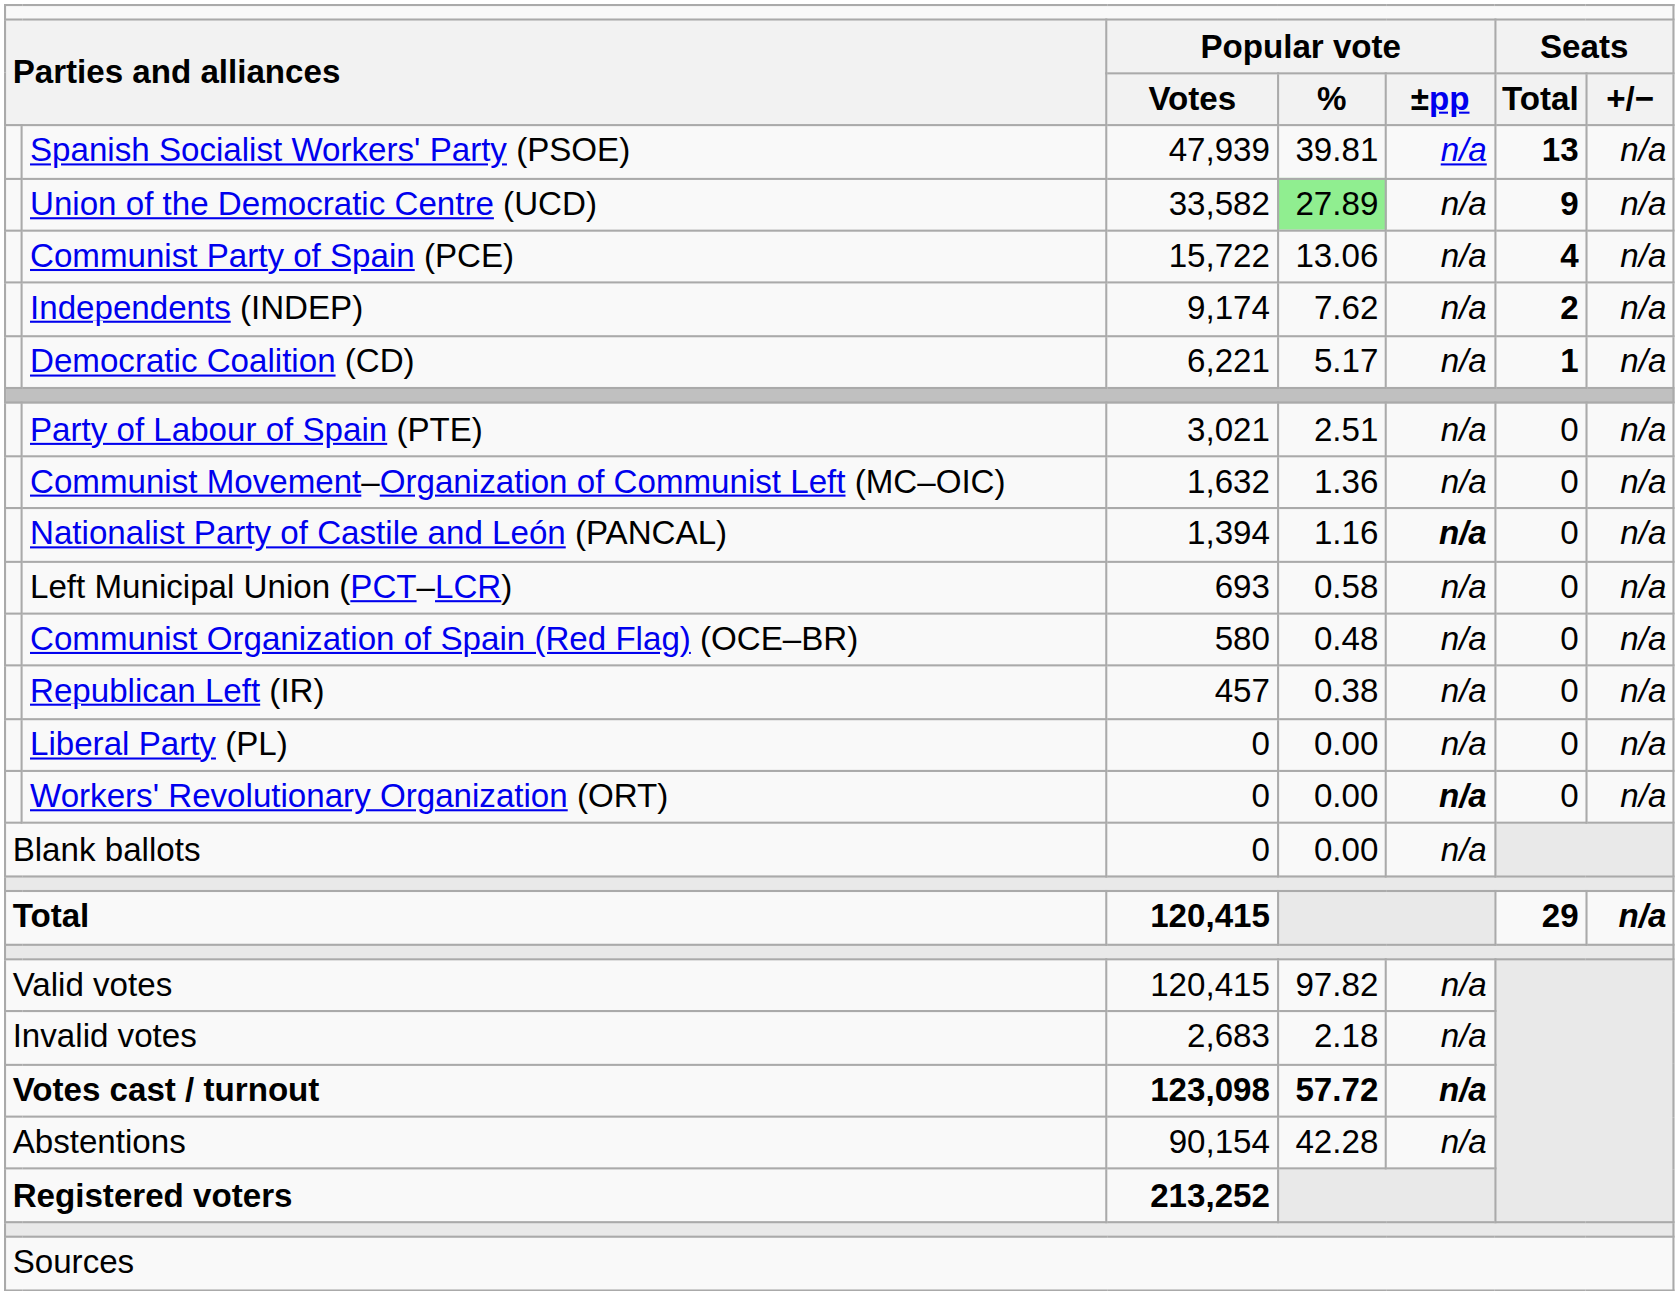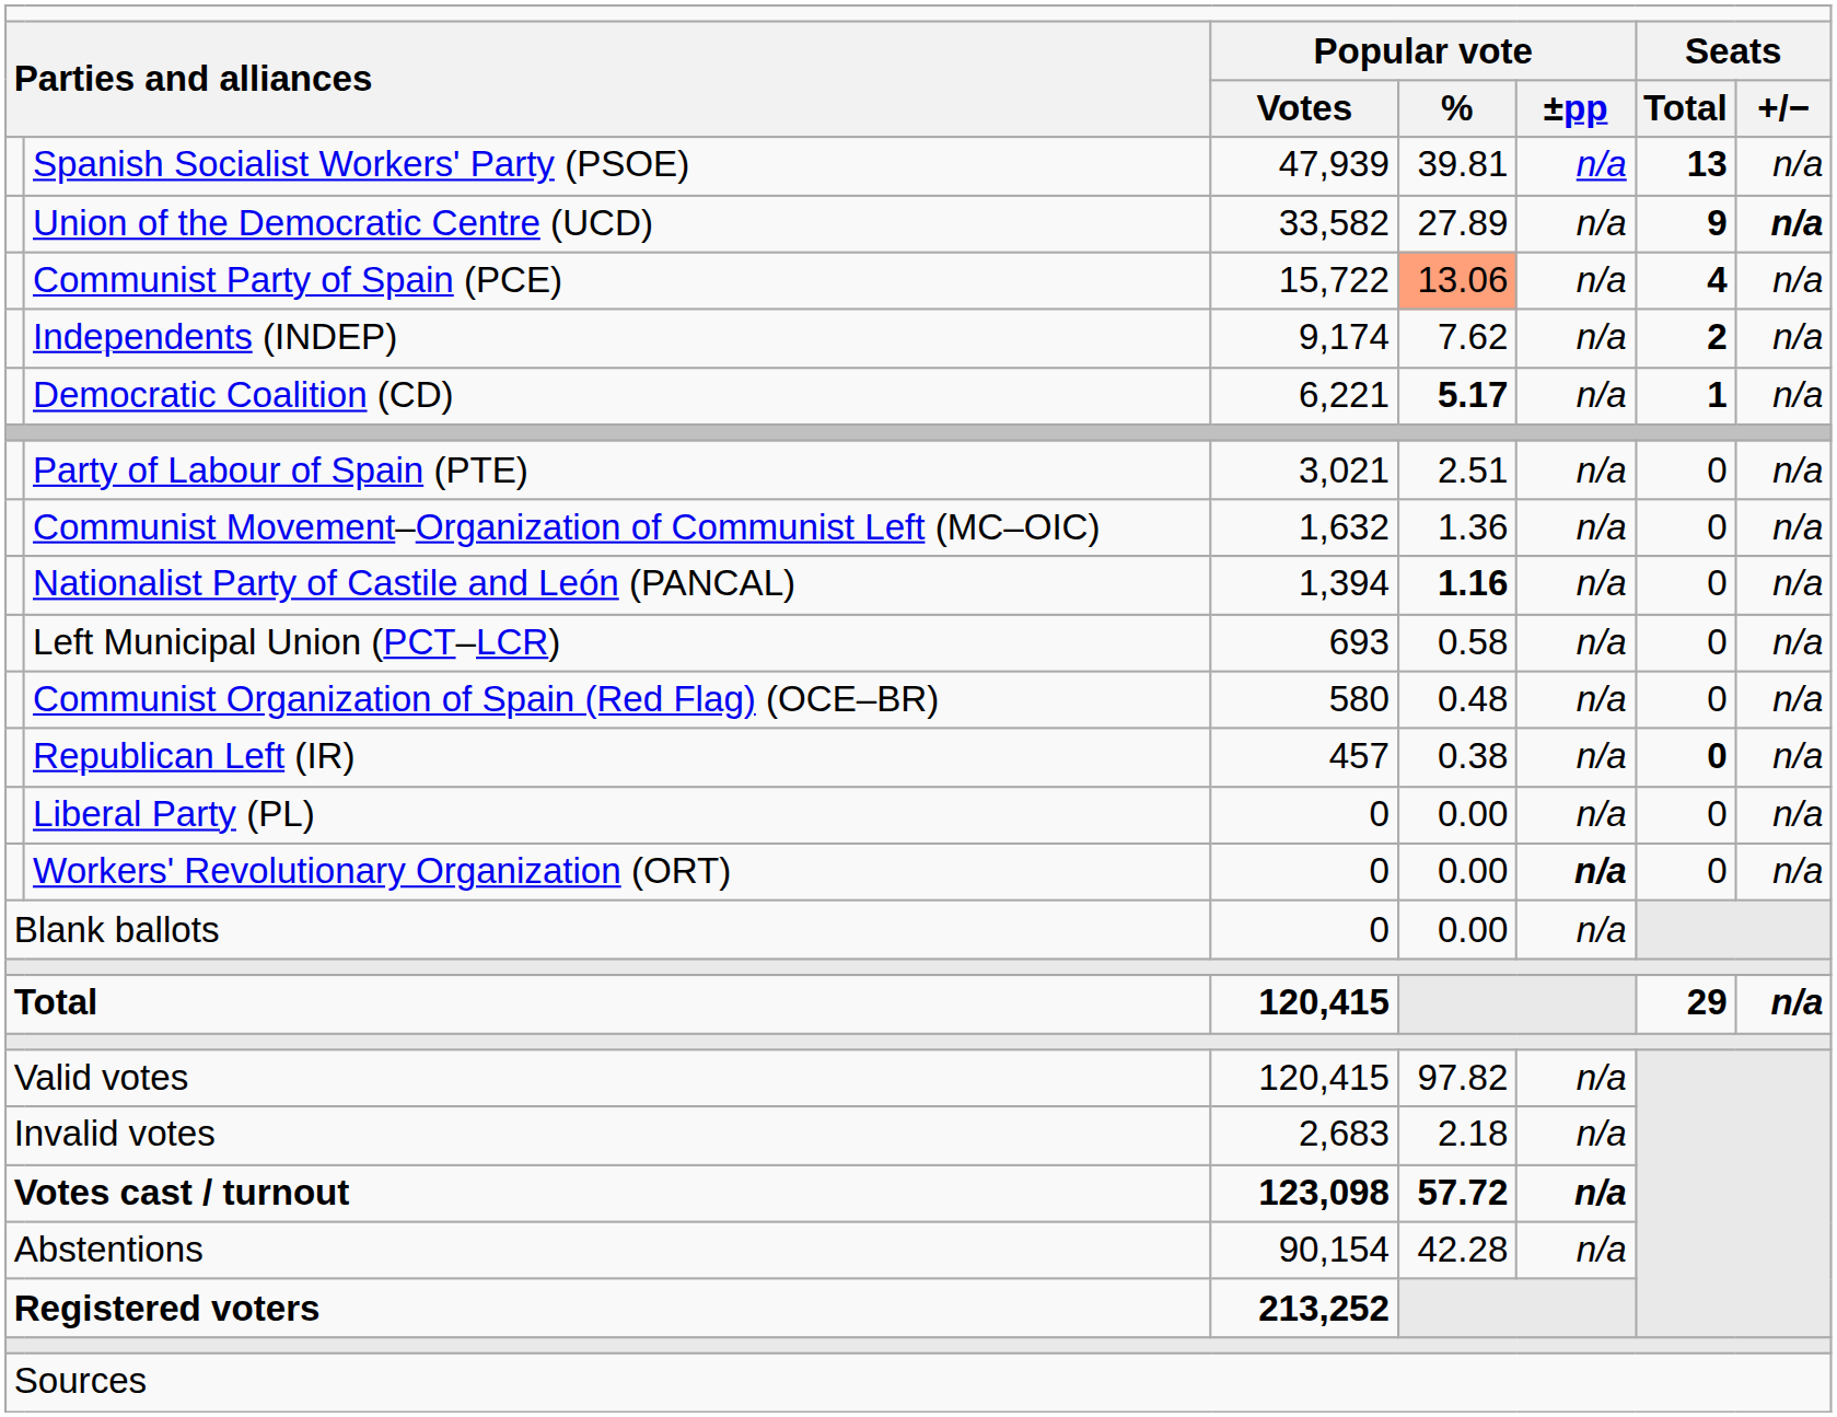Union of the Democratic Centre (UCD) | column 4: lightgreen background -> no background
Union of the Democratic Centre (UCD) | column 7: normal -> bold
Communist Party of Spain (PCE) | column 4: no background -> lightsalmon background
Democratic Coalition (CD) | column 4: normal -> bold
Nationalist Party of Castile and León (PANCAL) | column 4: normal -> bold
Nationalist Party of Castile and León (PANCAL) | column 5: bold -> normal
Republican Left (IR) | column 6: normal -> bold
